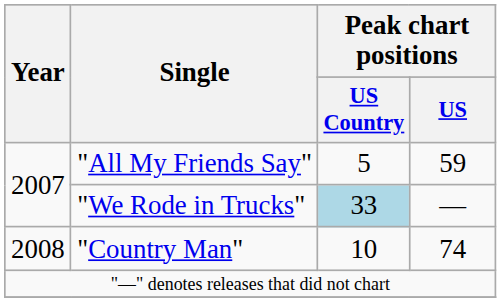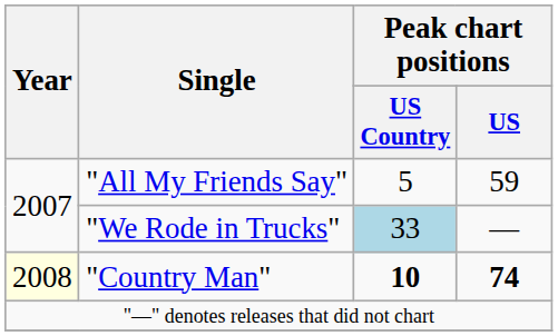"Country Man" | Year: no background -> lightyellow background
"Country Man" | Peak chart positions / US Country: normal -> bold
"Country Man" | Peak chart positions / US: normal -> bold
